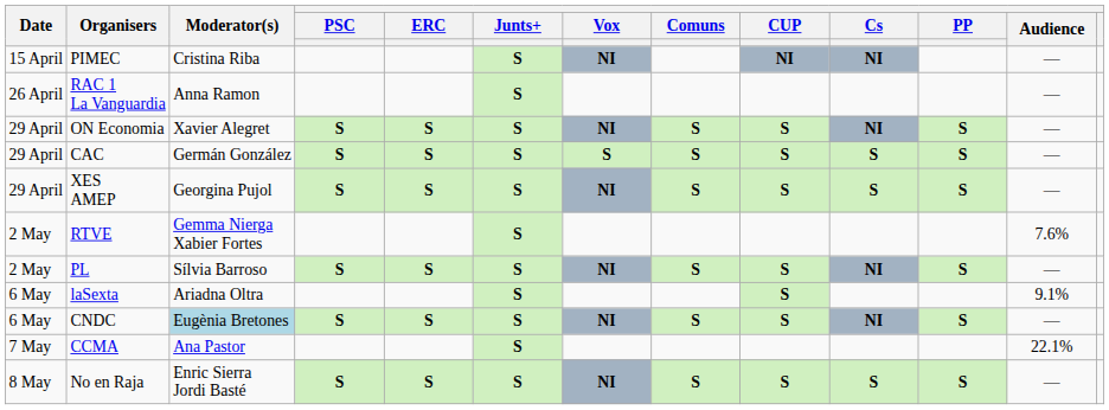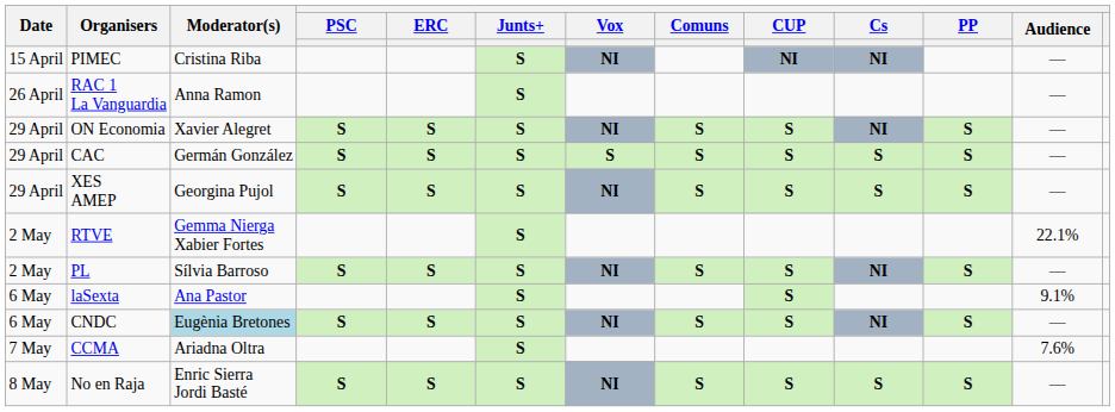RTVE | Audience: 7.6% -> 22.1%
laSexta | Moderator(s): Ariadna Oltra -> Ana Pastor
CCMA | Moderator(s): Ana Pastor -> Ariadna Oltra
CCMA | Audience: 22.1% -> 7.6%
